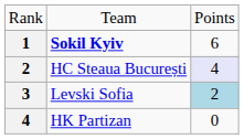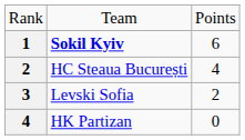HC Steaua București | column 3: lavender background -> no background
Levski Sofia | column 3: lightblue background -> no background
